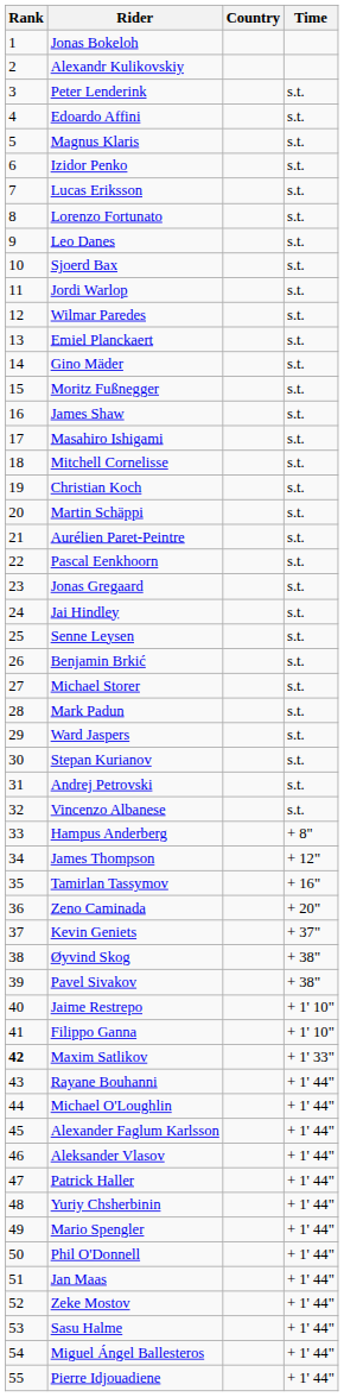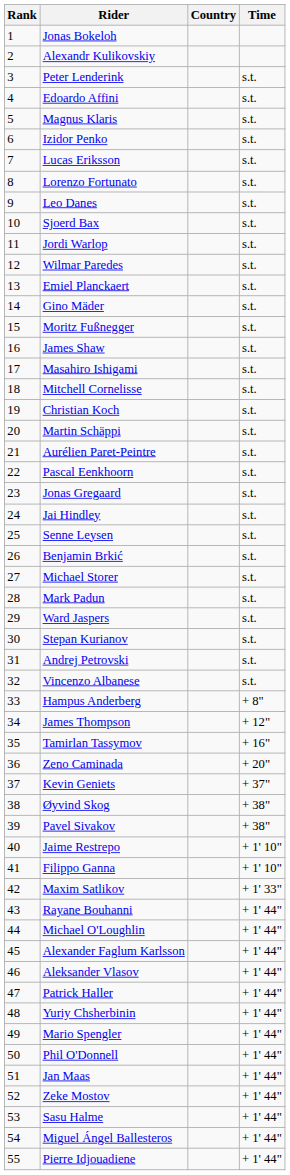Maxim Satlikov | Rank: bold -> normal
